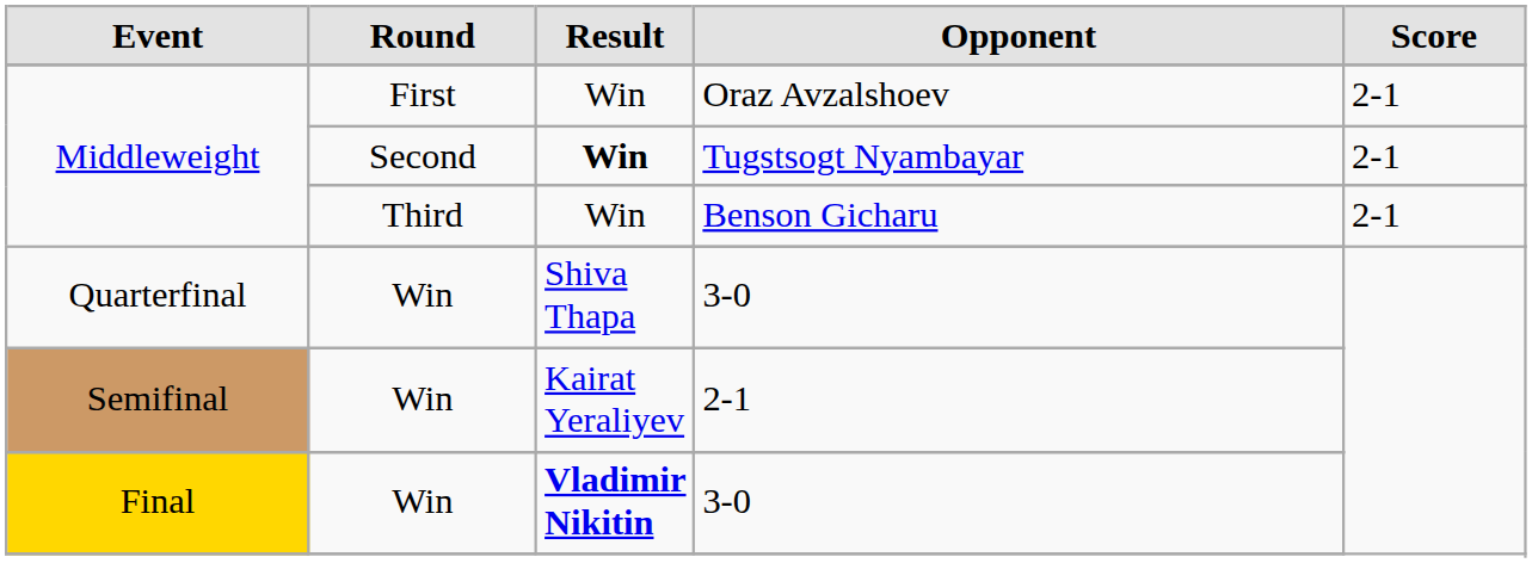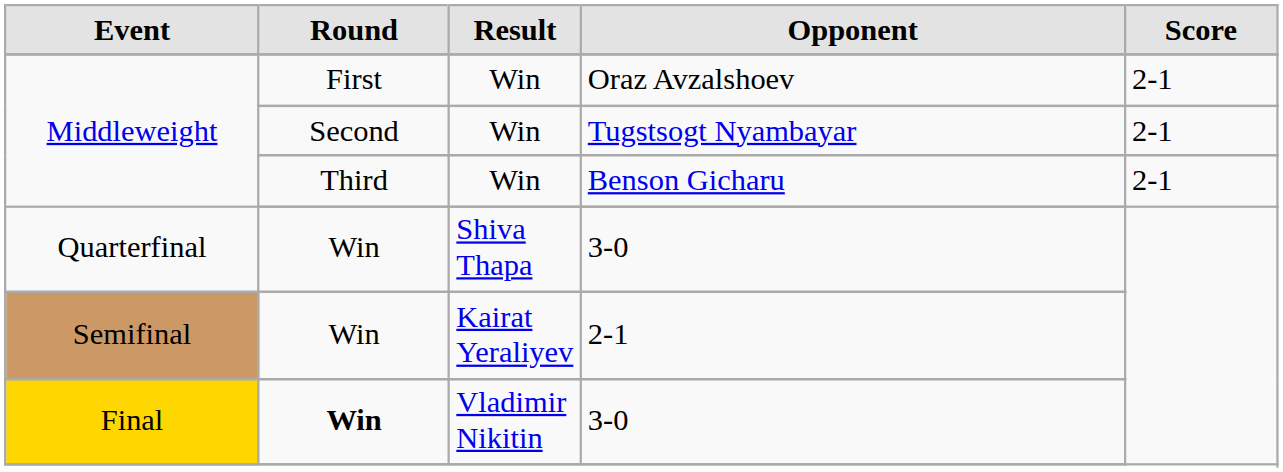Tugstsogt Nyambayar | Result: bold -> normal
Final / 3-0 | Round: normal -> bold
Final / 3-0 | Result: bold -> normal
